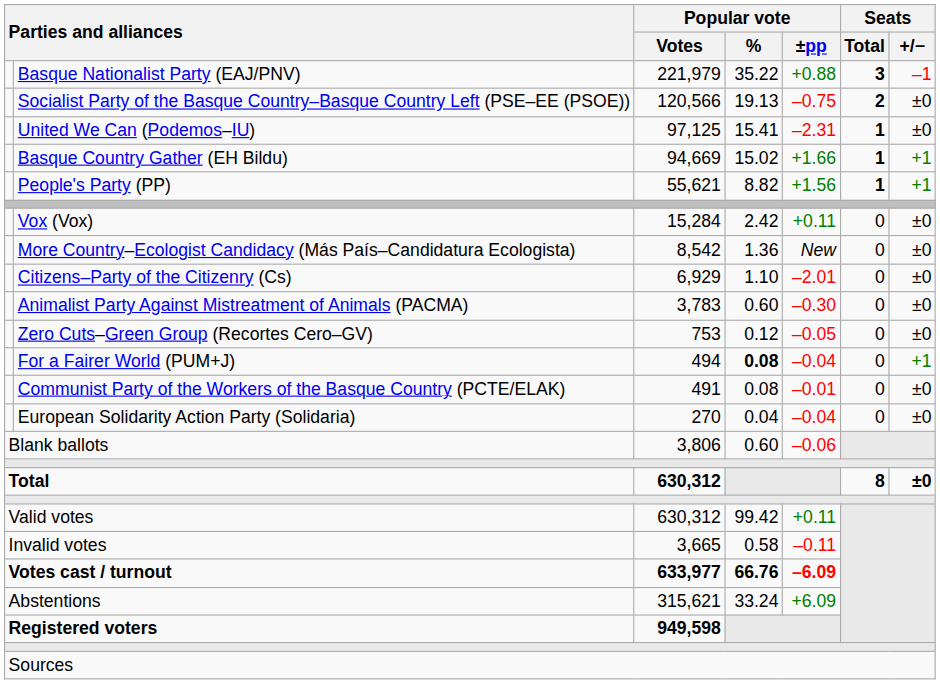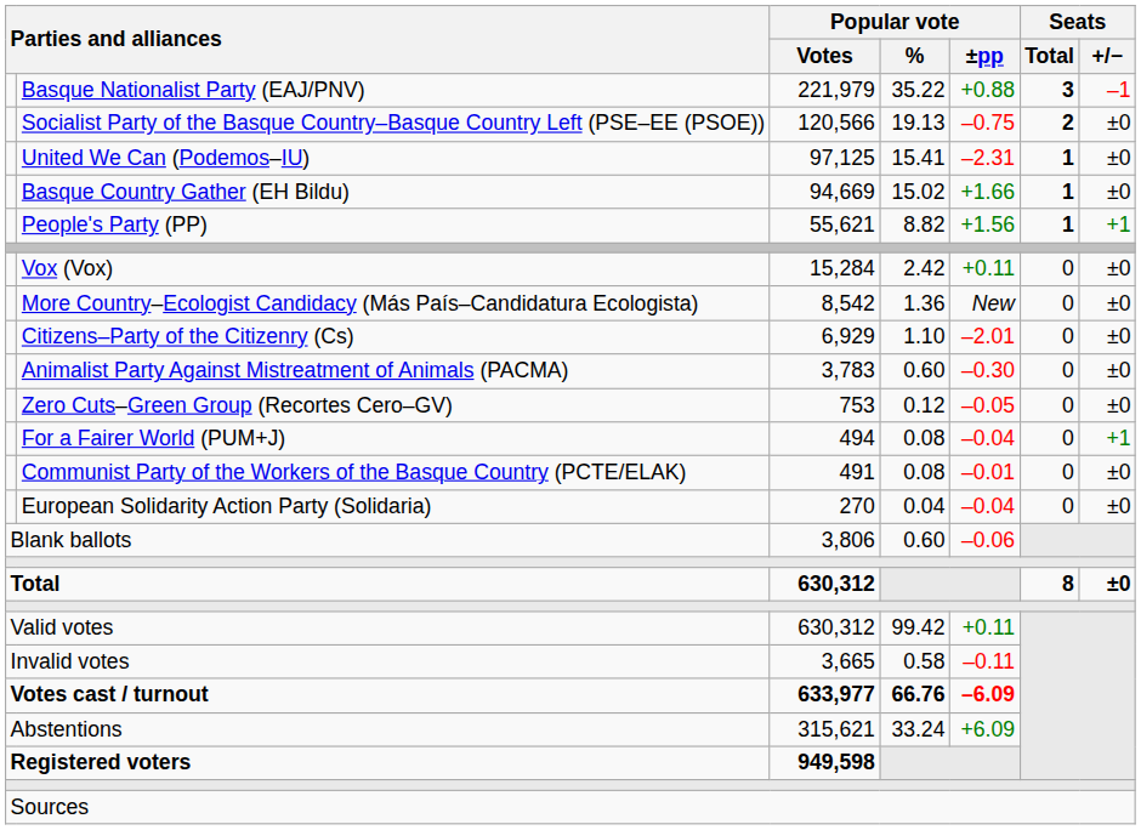Basque Country Gather (EH Bildu) | Seats / +/−: +1 -> ±0
For a Fairer World (PUM+J) | Popular vote / %: bold -> normal
